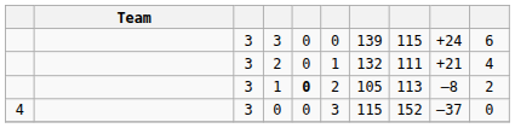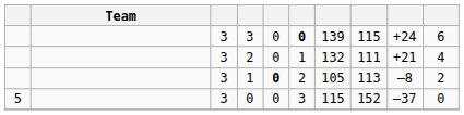row 2 | column 6: normal -> bold
row 5 | column 1: 4 -> 5
